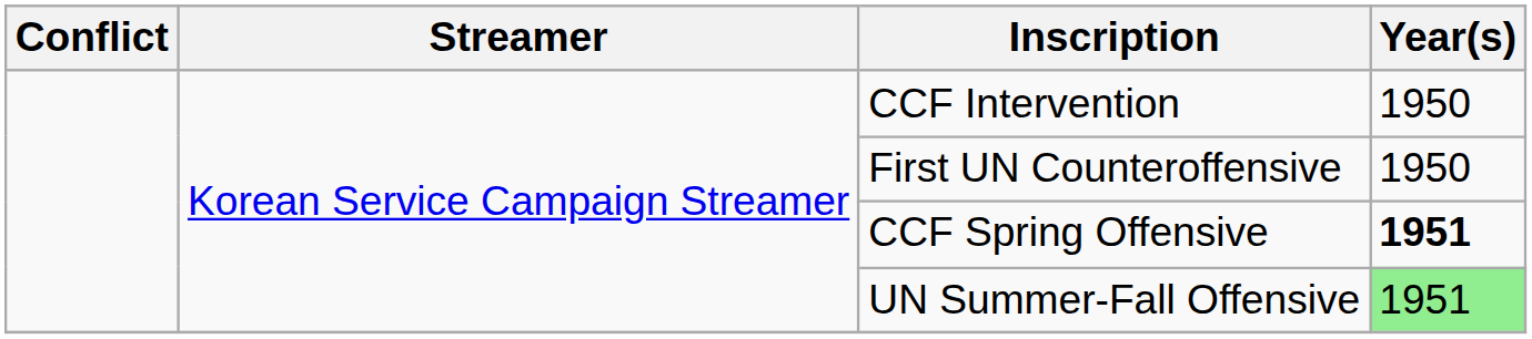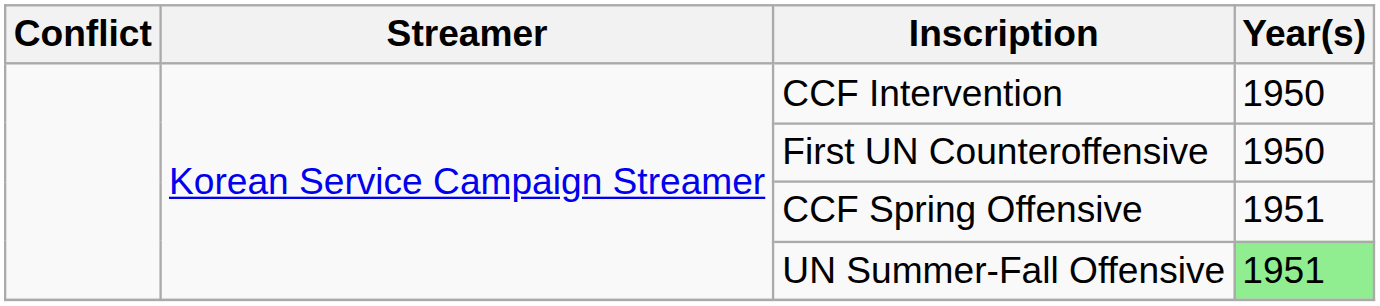CCF Spring Offensive | Year(s): bold -> normal
